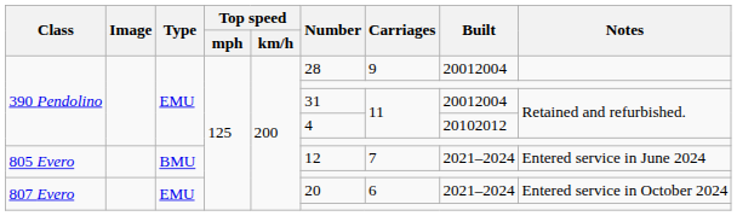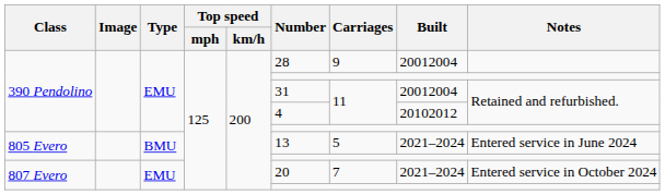row 8 | Number: 12 -> 13
row 8 | Carriages: 7 -> 5
row 10 | Carriages: 6 -> 7
